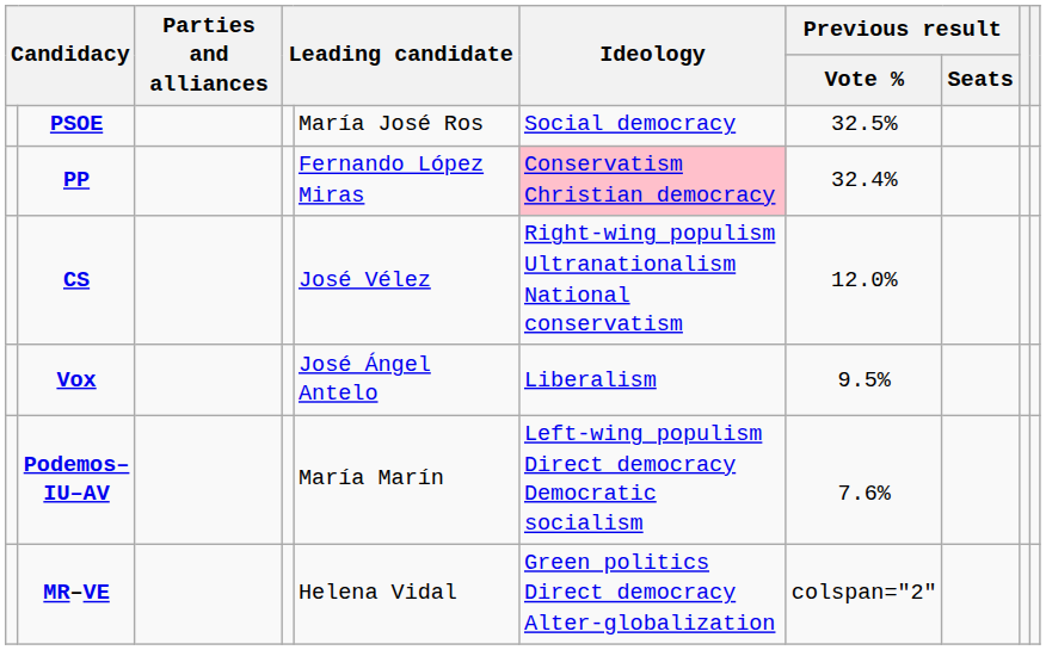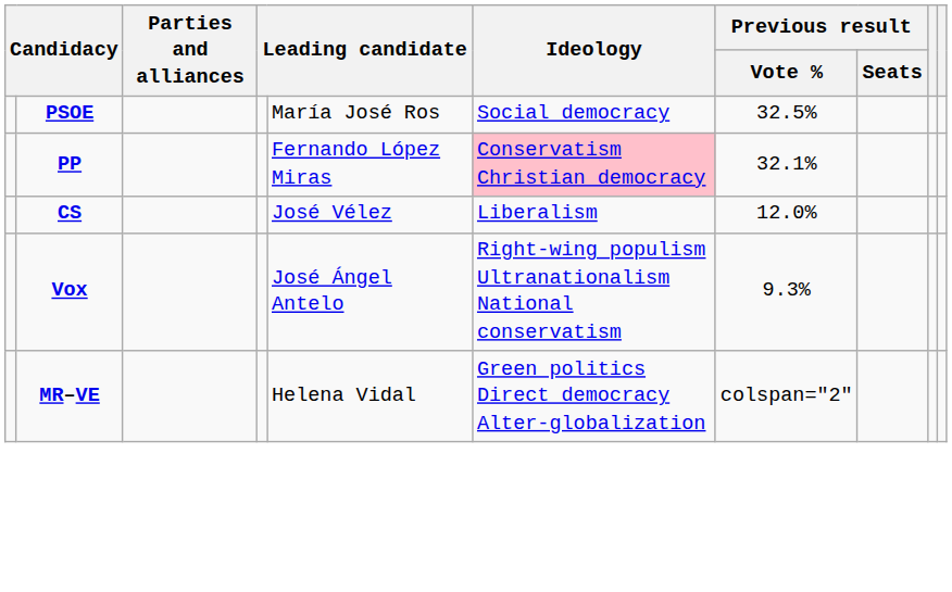PP | Previous result / Vote %: 32.4% -> 32.1%
CS | Ideology: Right-wing populism Ultranationalism National conservatism -> Liberalism
Vox | Ideology: Liberalism -> Right-wing populism Ultranationalism National conservatism
Vox | Previous result / Vote %: 9.5% -> 9.3%
- row: Podemos– IU–AV | María Marín | Left-wing populism Direct democracy Democratic socialism | 7.6%
